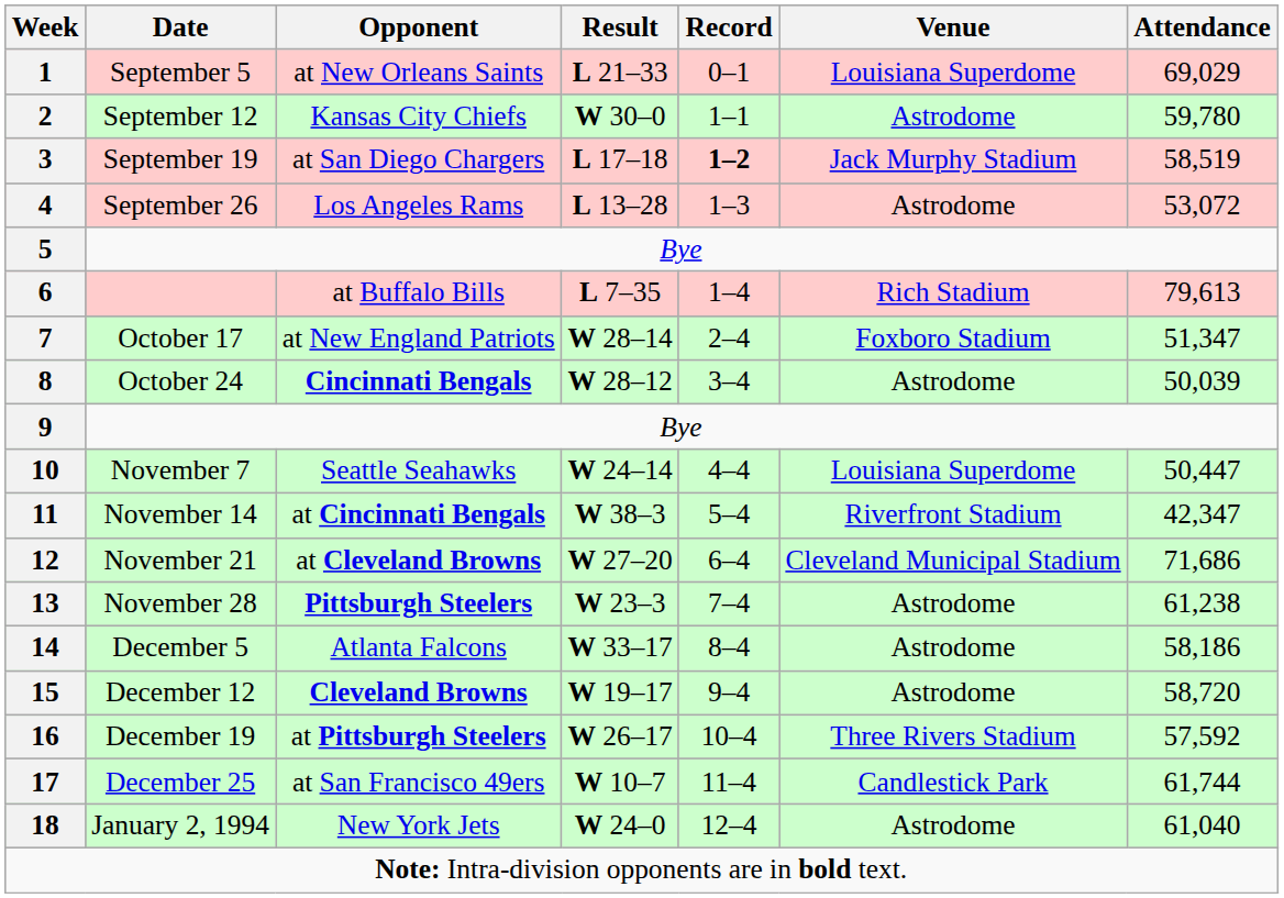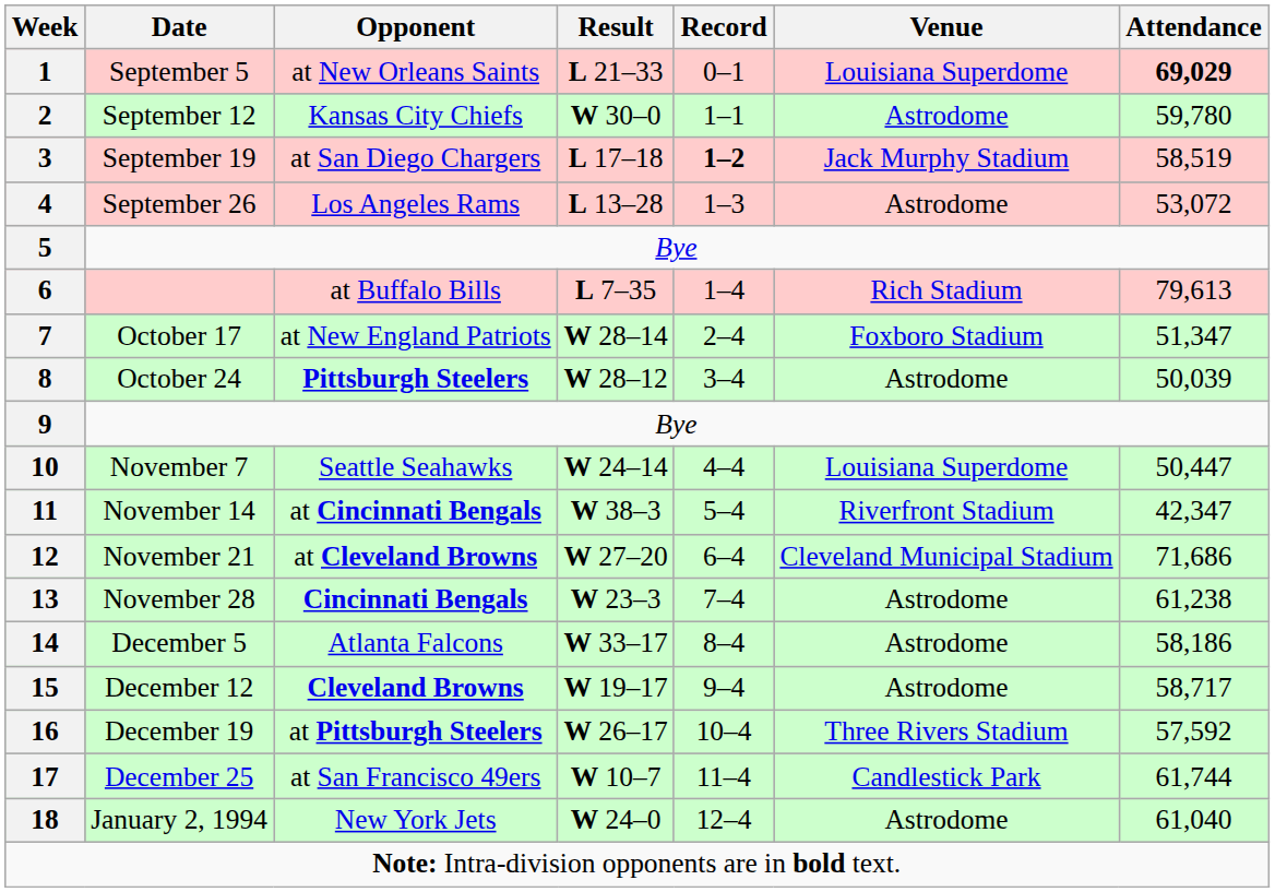1 | Attendance: normal -> bold
8 | Opponent: Cincinnati Bengals -> Pittsburgh Steelers
13 | Opponent: Pittsburgh Steelers -> Cincinnati Bengals
15 | Attendance: 58,720 -> 58,717
